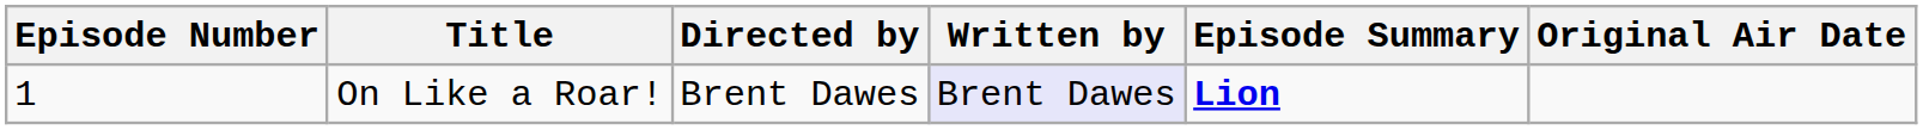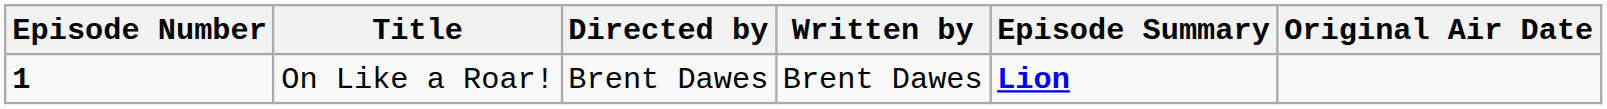On Like a Roar! | Episode Number: normal -> bold
On Like a Roar! | Written by: lavender background -> no background
